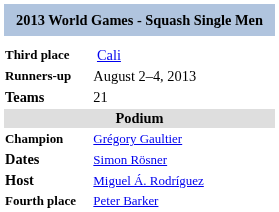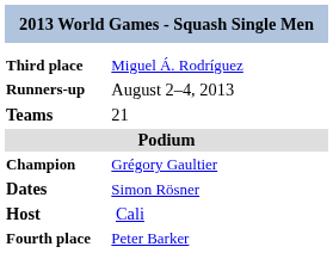row 2 | column 2: Cali -> Miguel Á. Rodríguez
row 8 | column 2: Miguel Á. Rodríguez -> Cali
